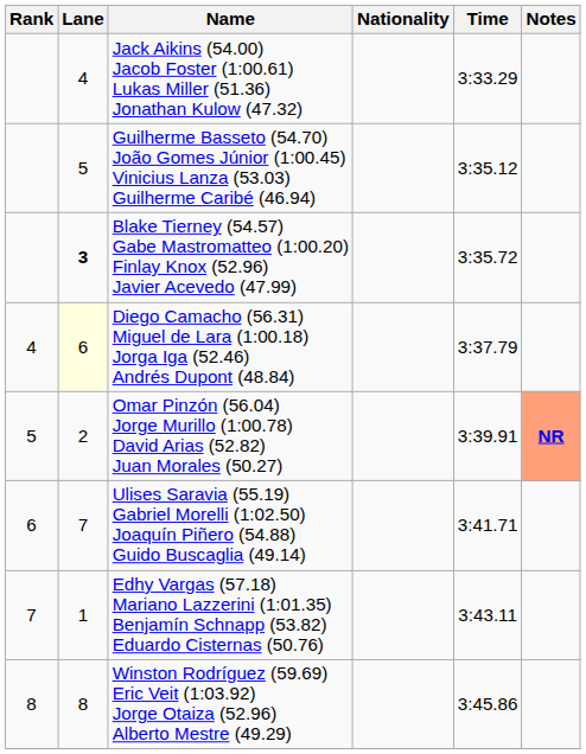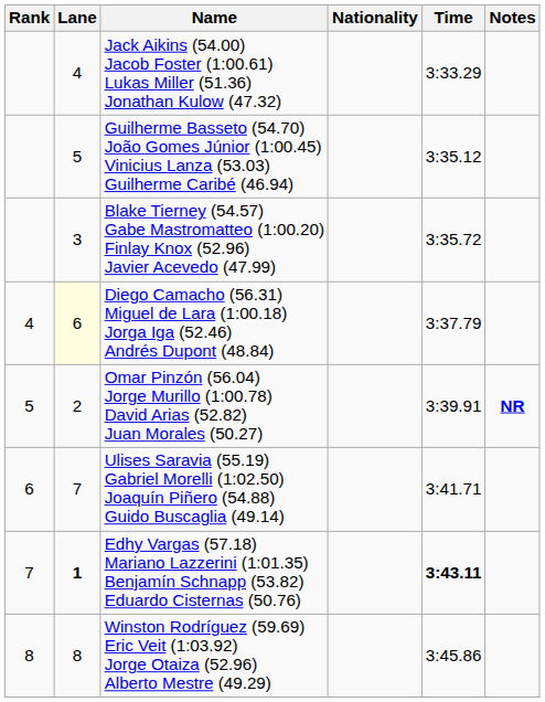row 4 | Lane: bold -> normal
row 6 | Notes: lightsalmon background -> no background
row 8 | Lane: normal -> bold
row 8 | Time: normal -> bold
